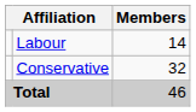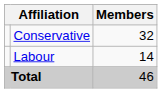rows swapped: Conservative <-> Labour
